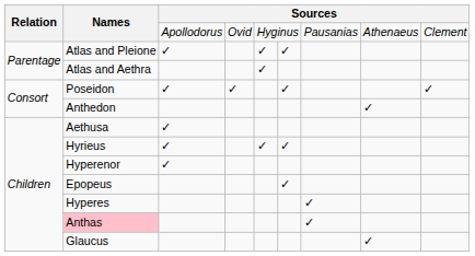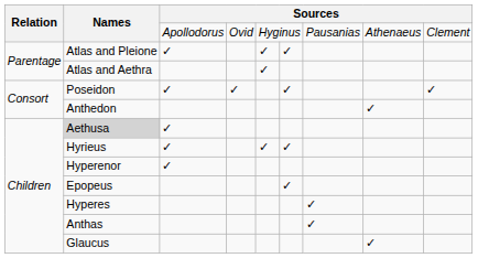Aethusa | Names: no background -> lightgrey background
Anthas | Names: pink background -> no background
